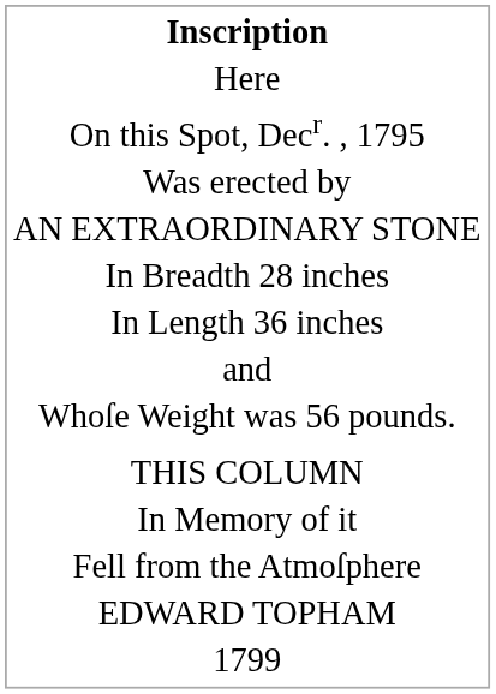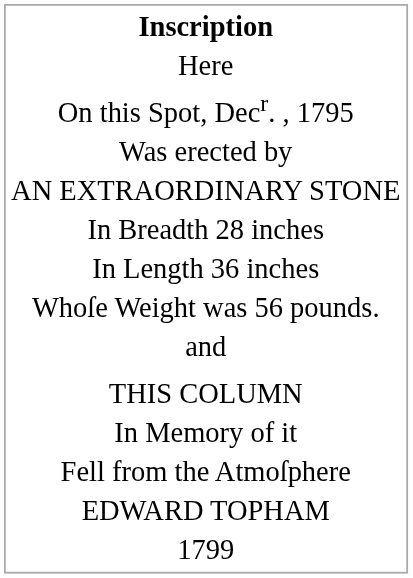row 8 | column 1: and -> Whoſe Weight was 56 pounds.
row 9 | column 1: Whoſe Weight was 56 pounds. -> and
